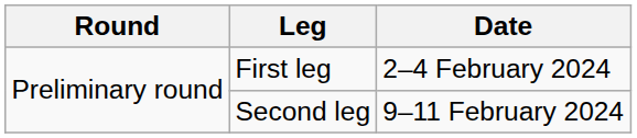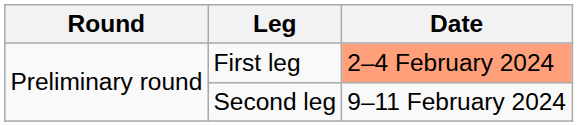First leg | Date: no background -> lightsalmon background
